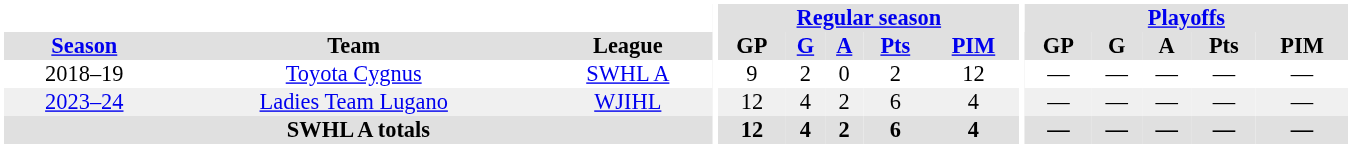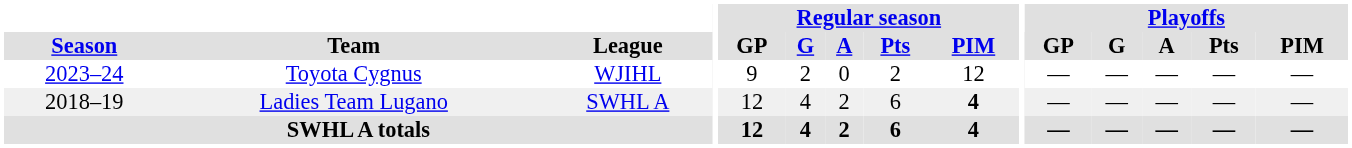Toyota Cygnus | Season: 2018–19 -> 2023–24
Toyota Cygnus | League: SWHL A -> WJIHL
Ladies Team Lugano | Season: 2023–24 -> 2018–19
Ladies Team Lugano | League: WJIHL -> SWHL A
Ladies Team Lugano | Regular season / PIM: normal -> bold
